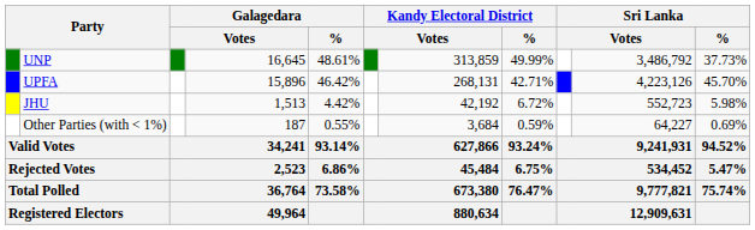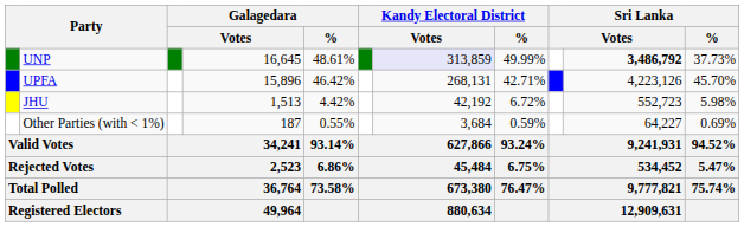UNP | column 7: no background -> lavender background
UNP | column 10: normal -> bold
